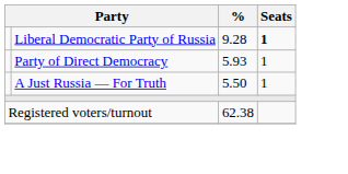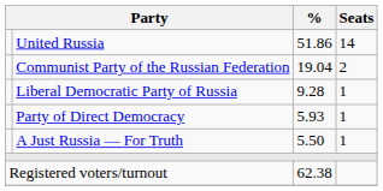+ row: United Russia | 51.86 | 14
+ row: Communist Party of the Russian Federation | 19.04 | 2
Liberal Democratic Party of Russia | Seats: bold -> normal
